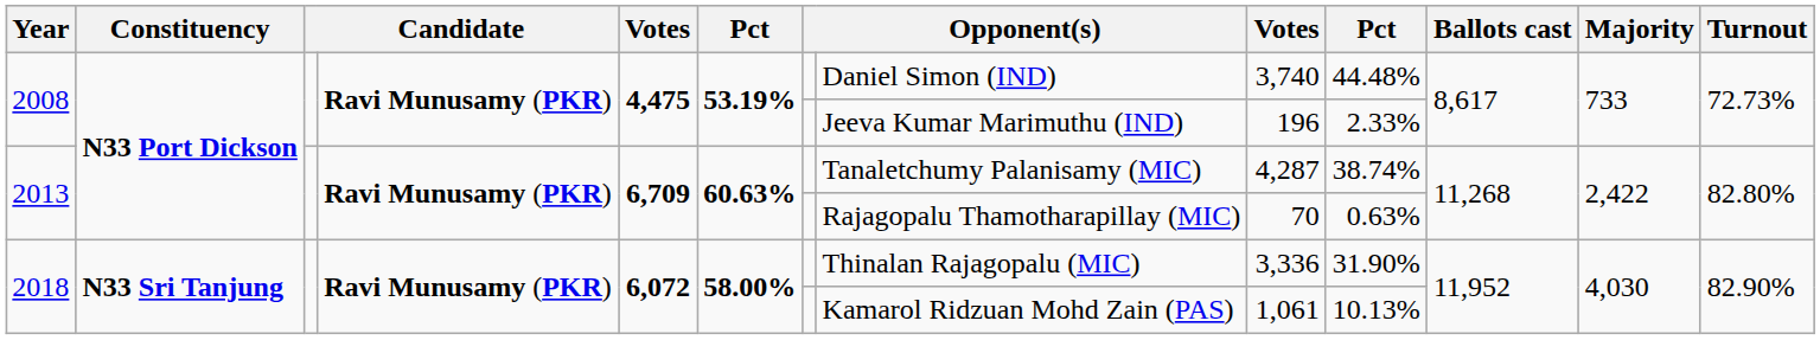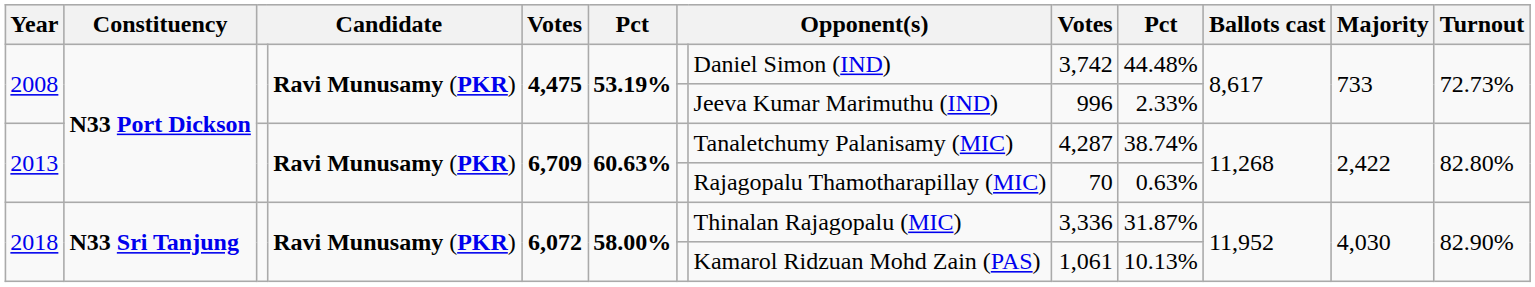row 2 | column 9: 3,740 -> 3,742
row 3 | column 9: 196 -> 996
row 6 | column 10: 31.90% -> 31.87%
